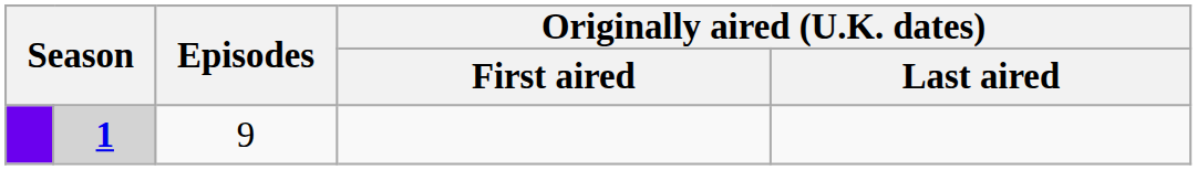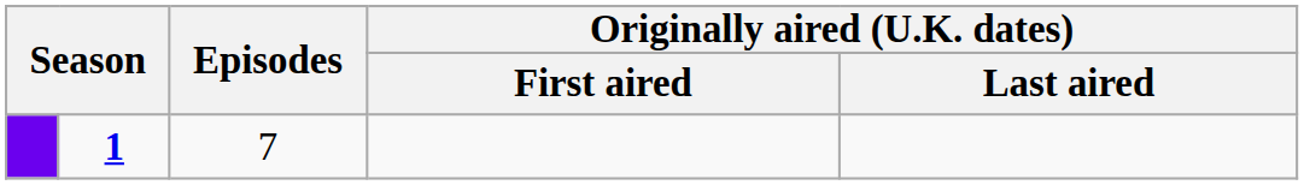row 3 | column 2: lightgrey background -> no background
row 3 | Episodes: 9 -> 7
